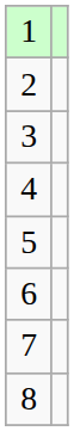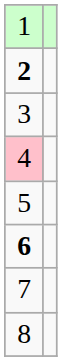2 | column 1: normal -> bold
4 | column 1: no background -> pink background
6 | column 1: normal -> bold
